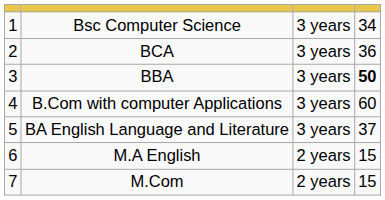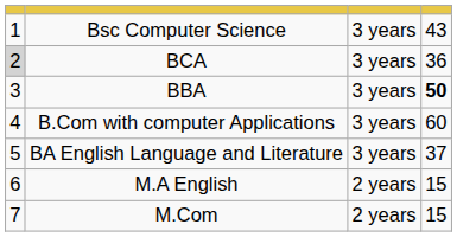Bsc Computer Science | column 4: 34 -> 43
BCA | column 1: no background -> lightgrey background
